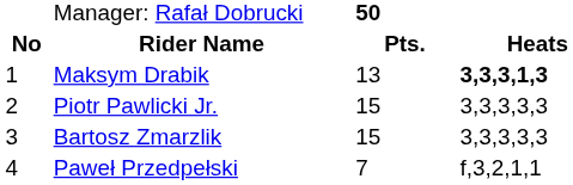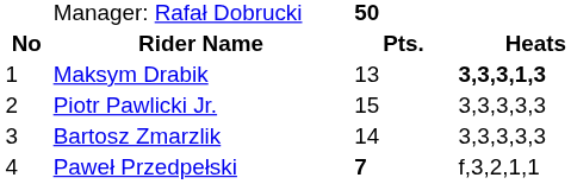Bartosz Zmarzlik | column 3: 15 -> 14
Paweł Przedpełski | column 3: normal -> bold
